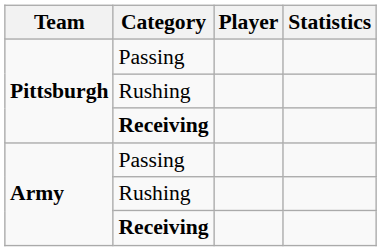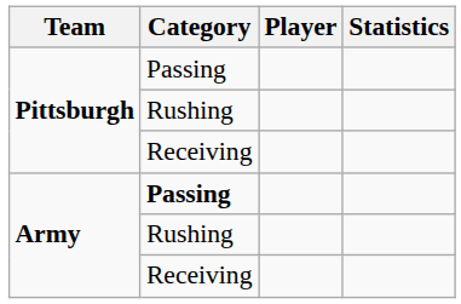Pittsburgh / Receiving | Category: bold -> normal
Army / Passing | Category: normal -> bold
Army / Receiving | Category: bold -> normal
